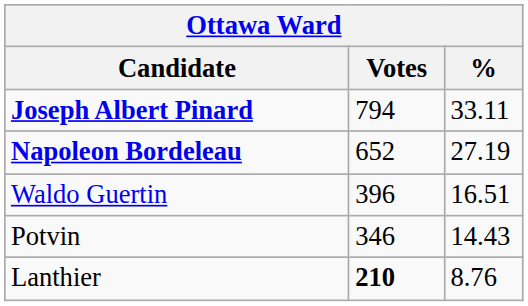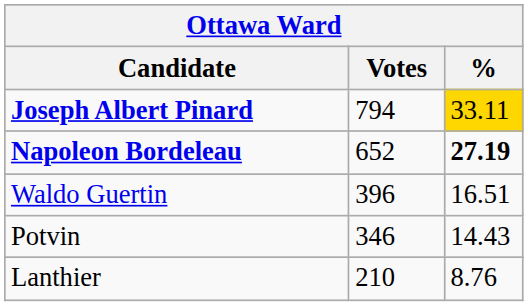Joseph Albert Pinard | %: no background -> gold background
Napoleon Bordeleau | %: normal -> bold
Lanthier | Votes: bold -> normal
